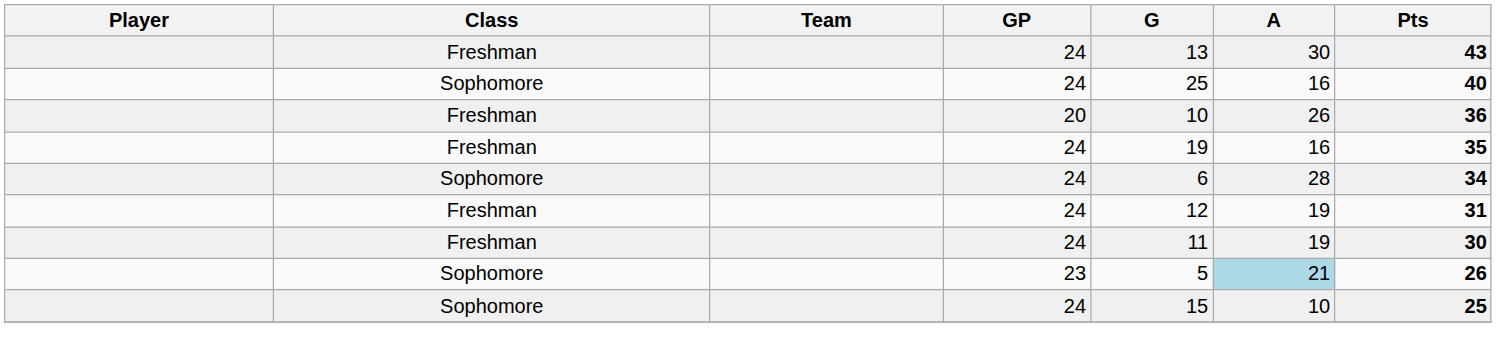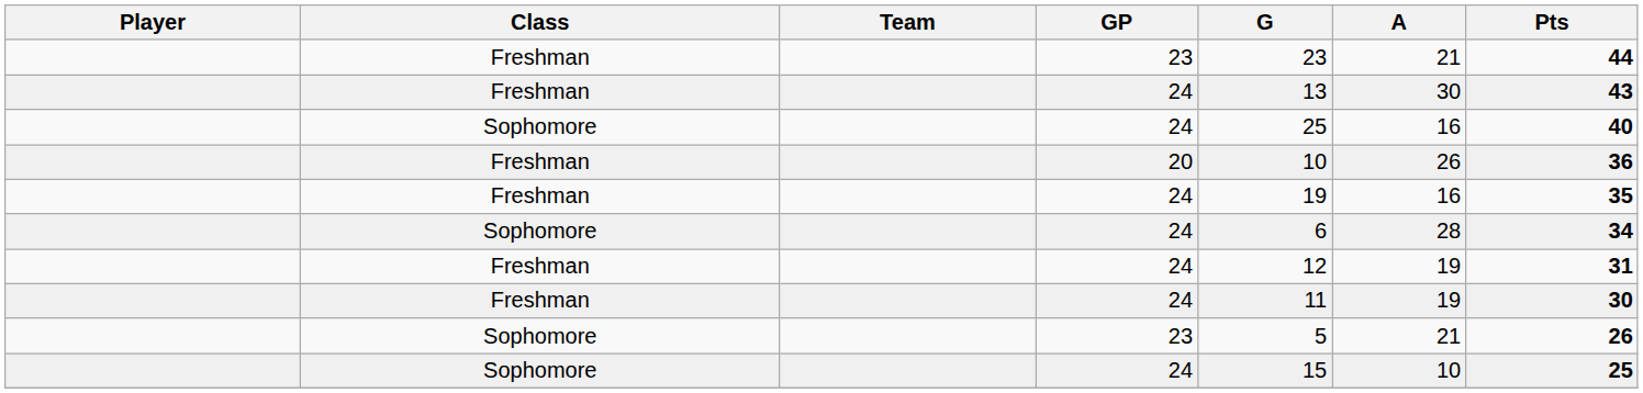+ row: Freshman | 23 | 23 | 21 | 44
Sophomore / 23 | A: lightblue background -> no background
